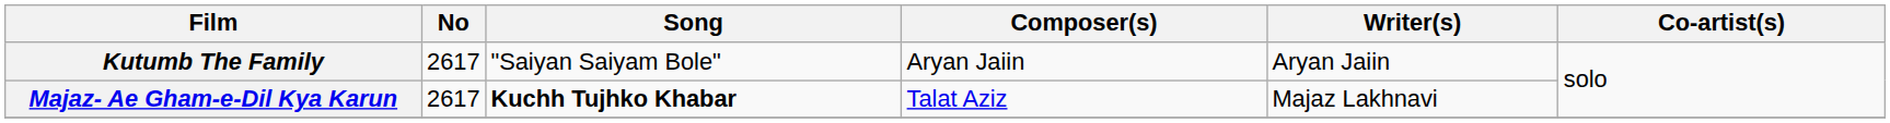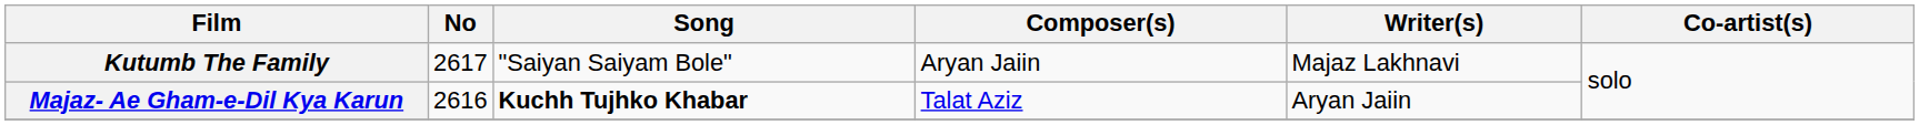Kutumb The Family | Writer(s): Aryan Jaiin -> Majaz Lakhnavi
Majaz- Ae Gham-e-Dil Kya Karun | No: 2617 -> 2616
Majaz- Ae Gham-e-Dil Kya Karun | Writer(s): Majaz Lakhnavi -> Aryan Jaiin
